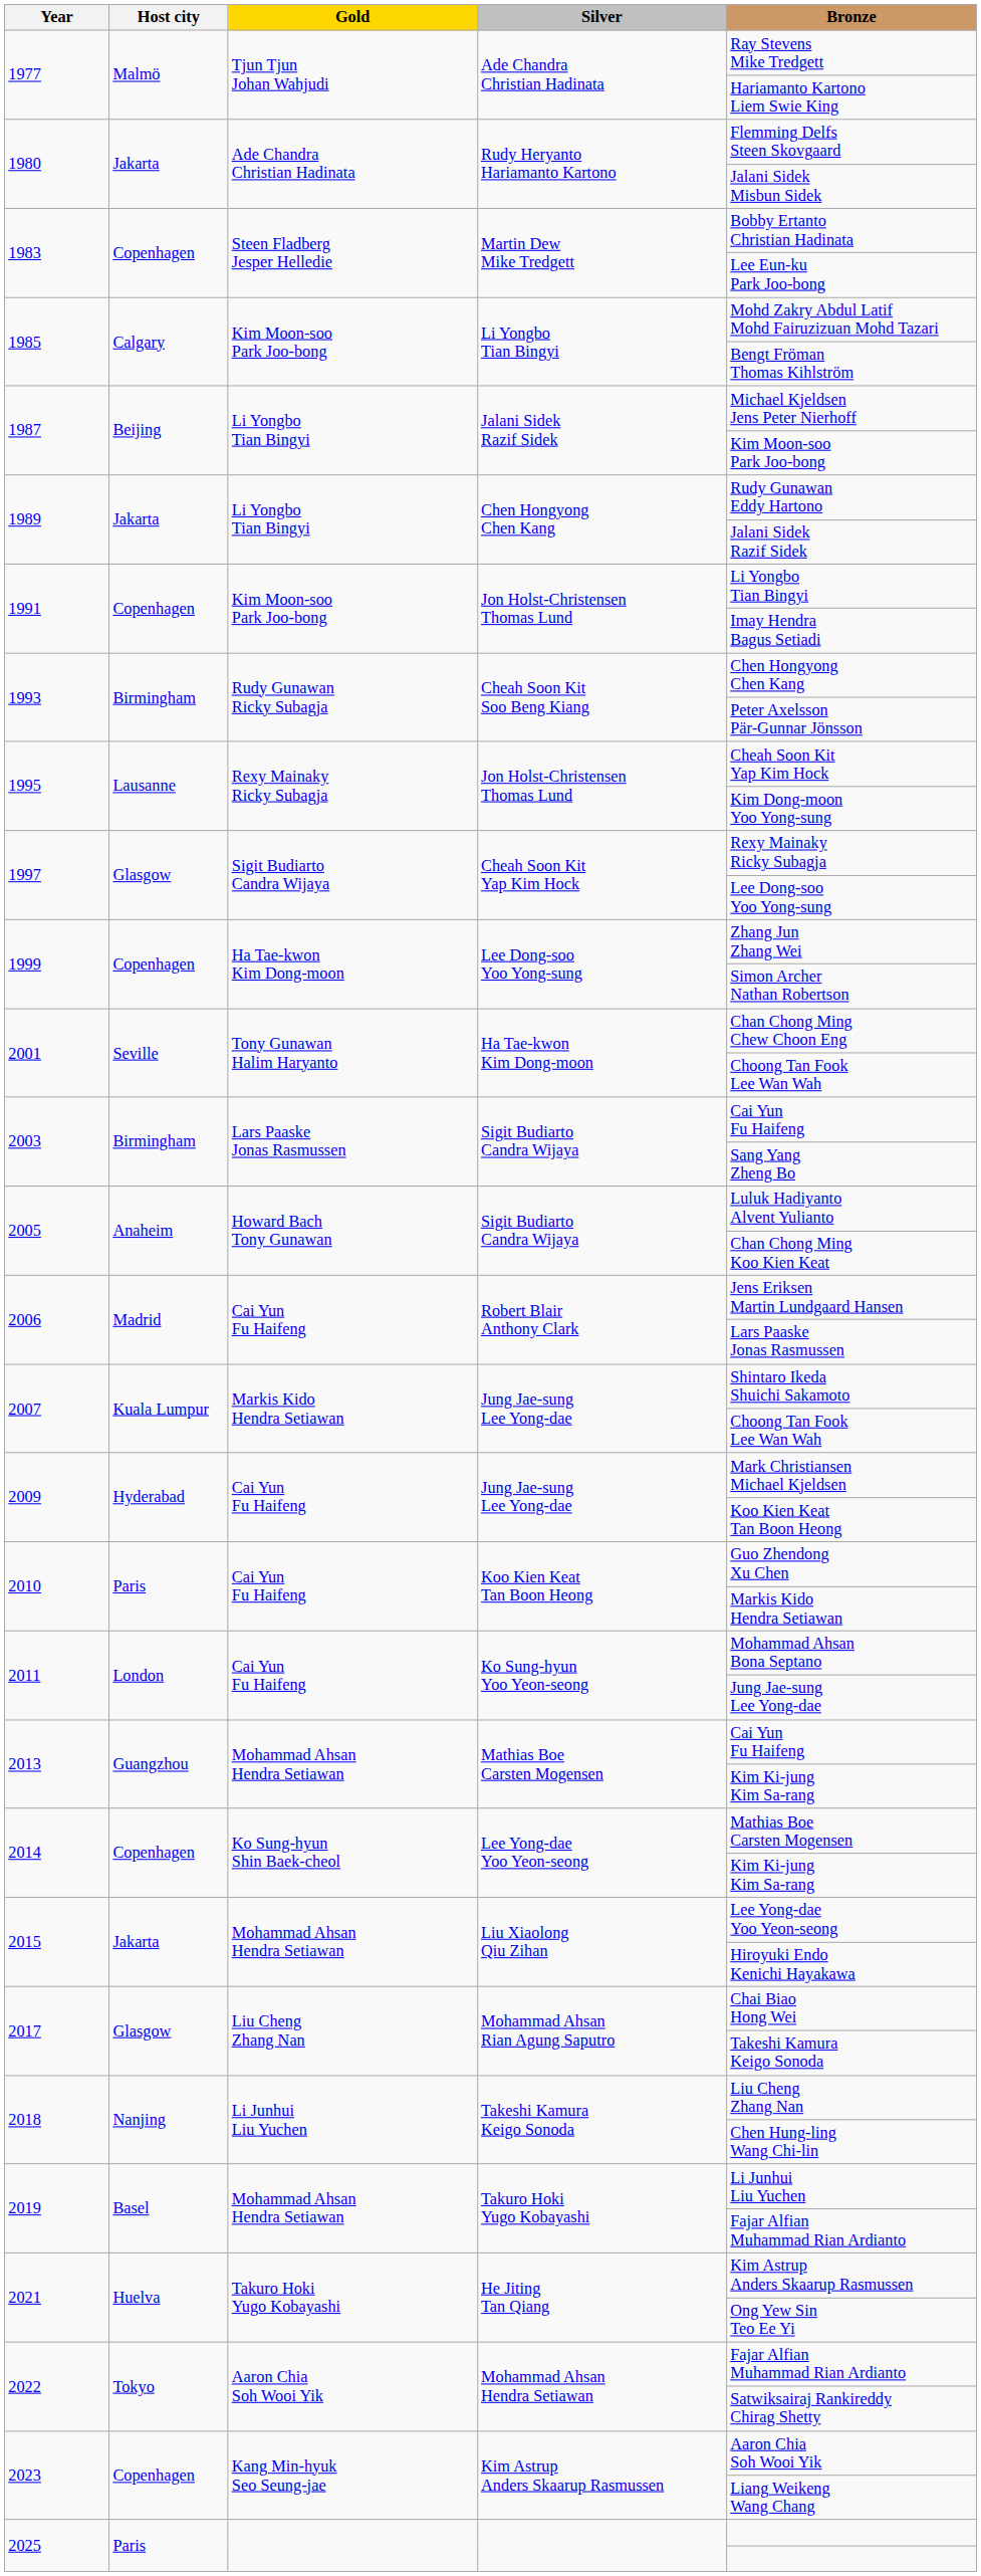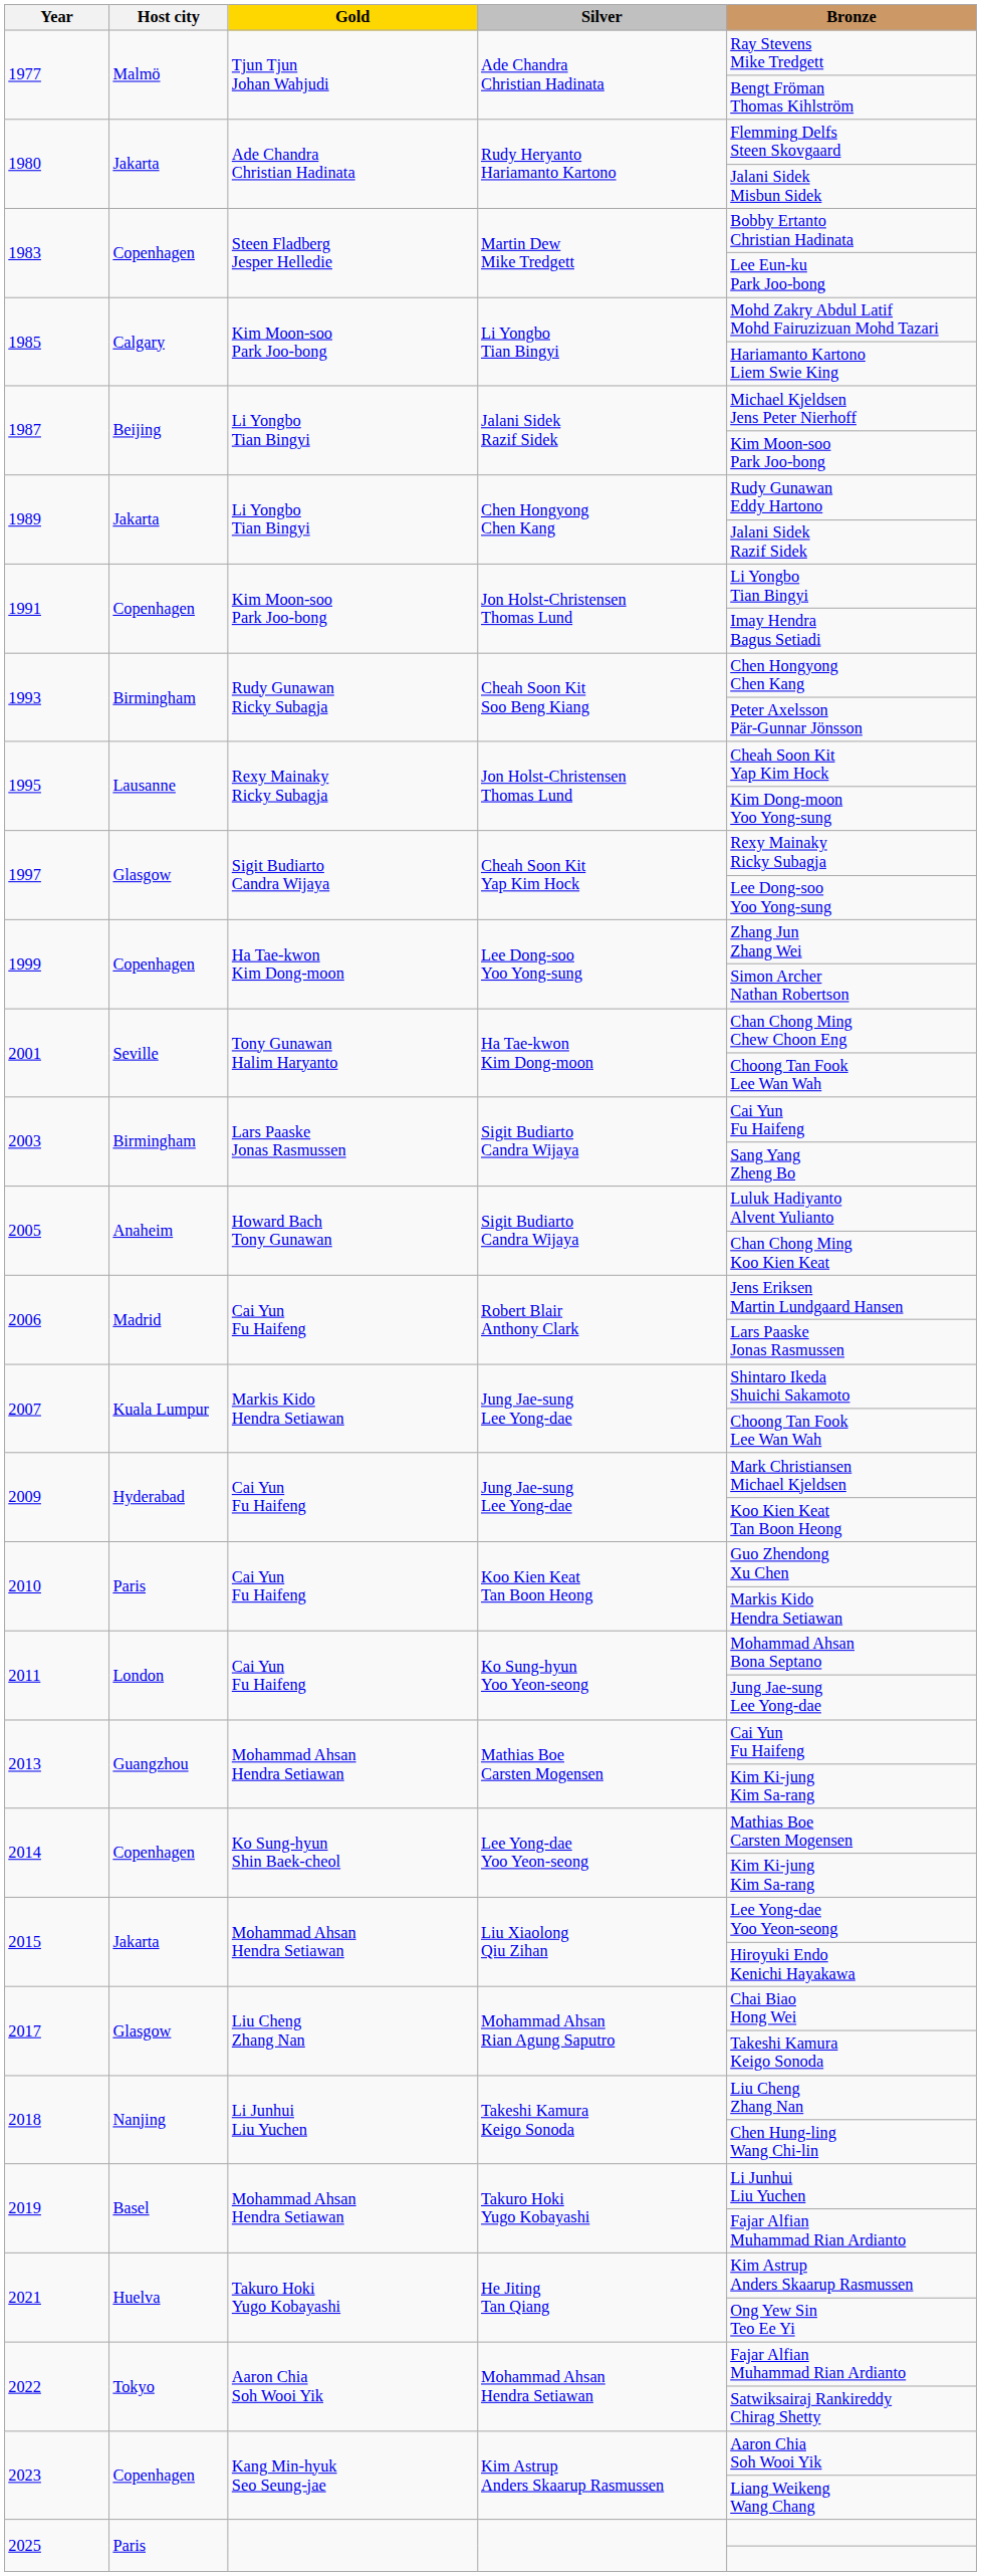row 3 | Bronze: Hariamanto Kartono Liem Swie King -> Bengt Fröman Thomas Kihlström
row 9 | Bronze: Bengt Fröman Thomas Kihlström -> Hariamanto Kartono Liem Swie King
